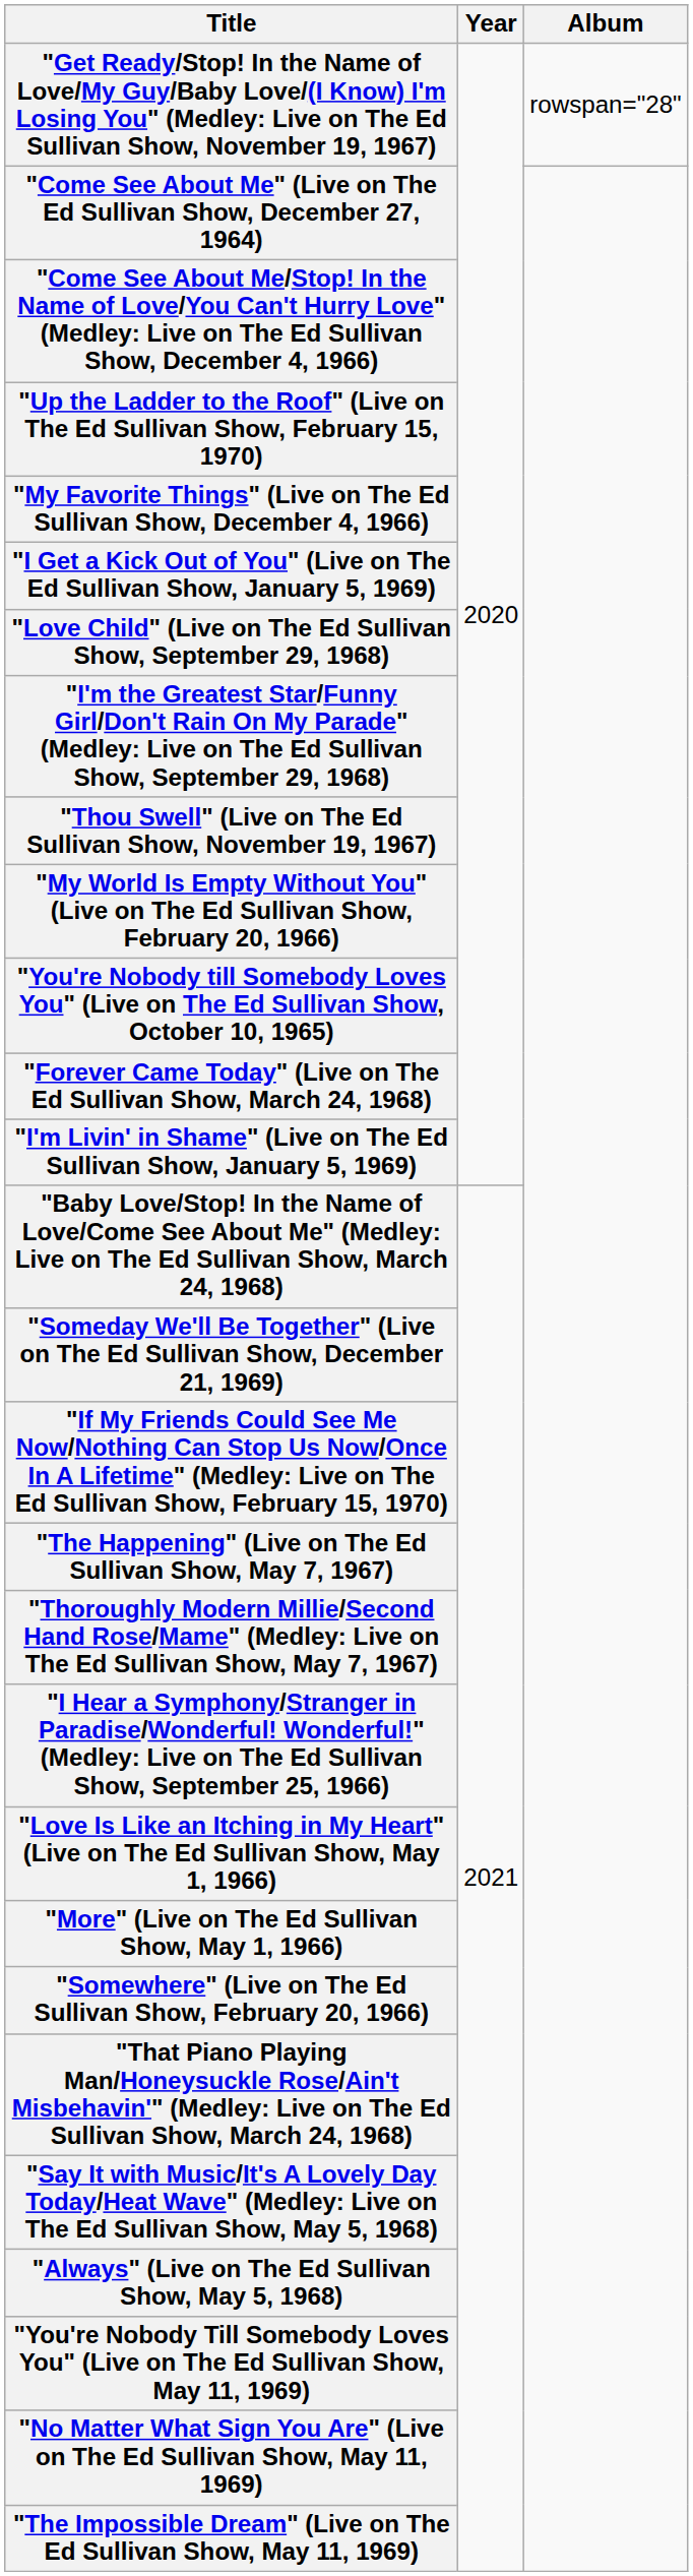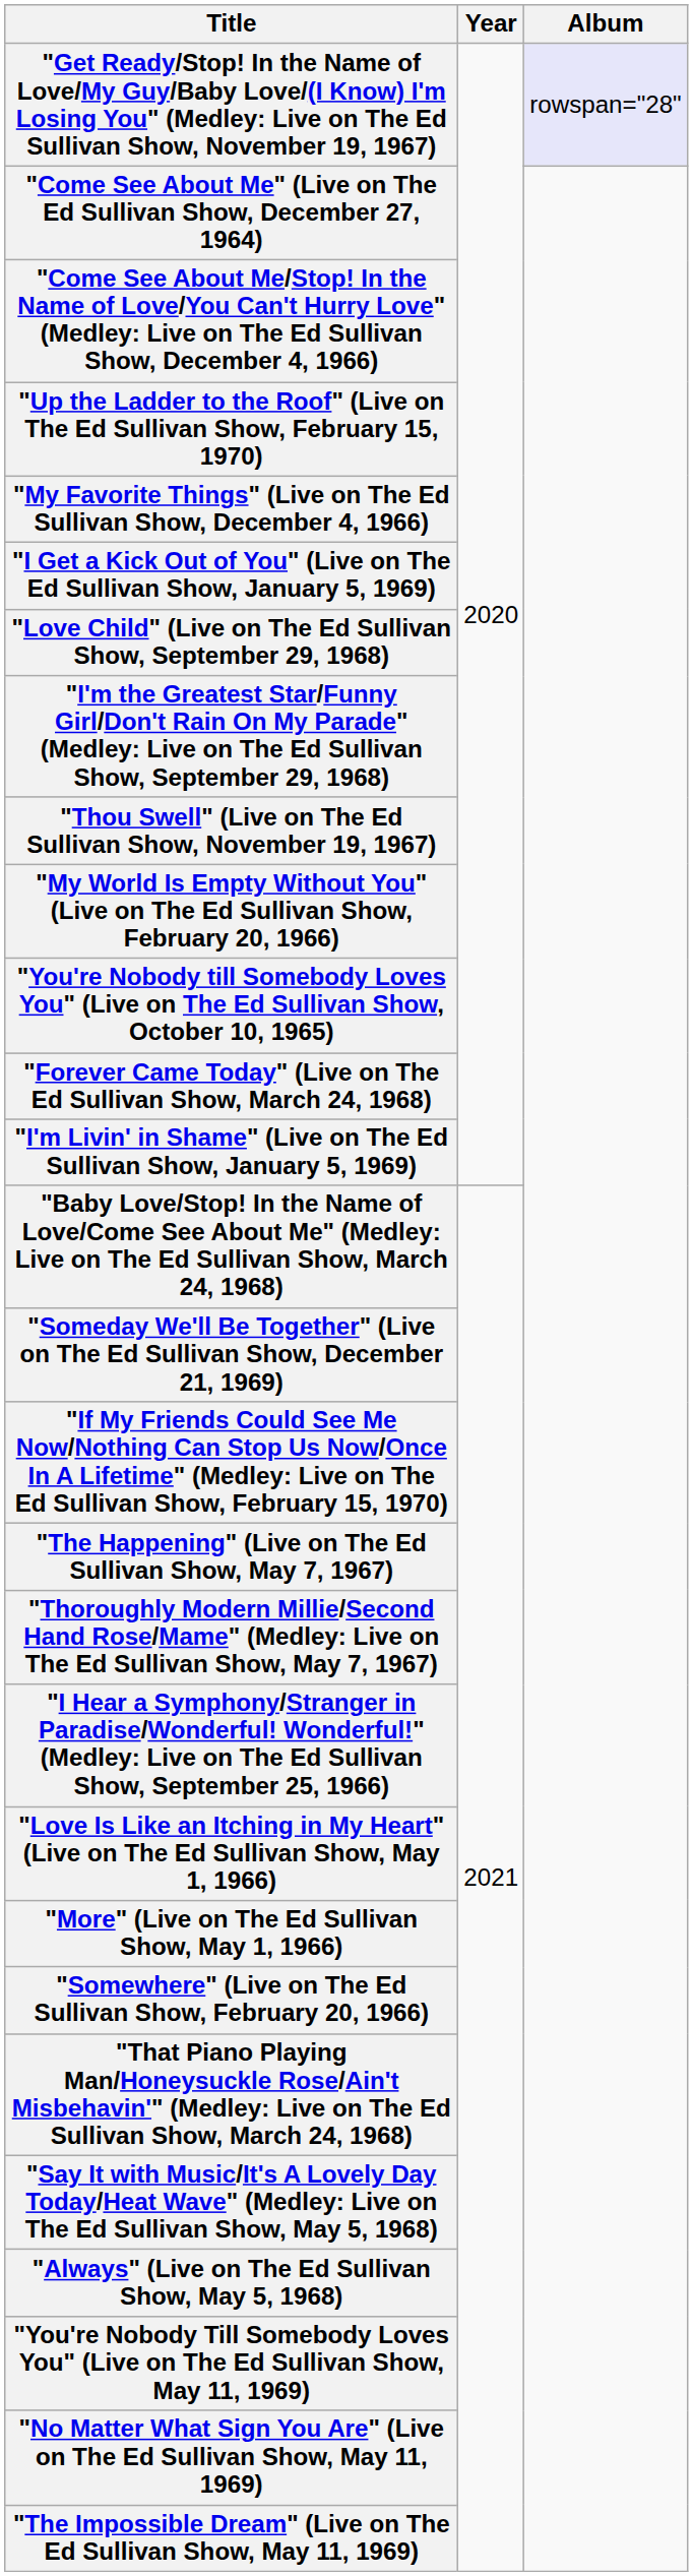row 2 | Album: no background -> lavender background
